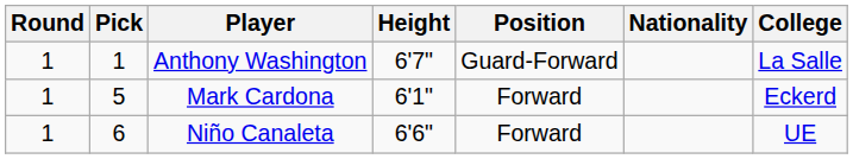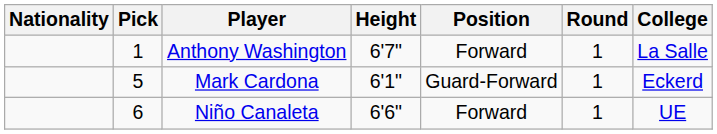columns swapped: Round <-> Nationality
Anthony Washington | Position: Guard-Forward -> Forward
Mark Cardona | Position: Forward -> Guard-Forward
